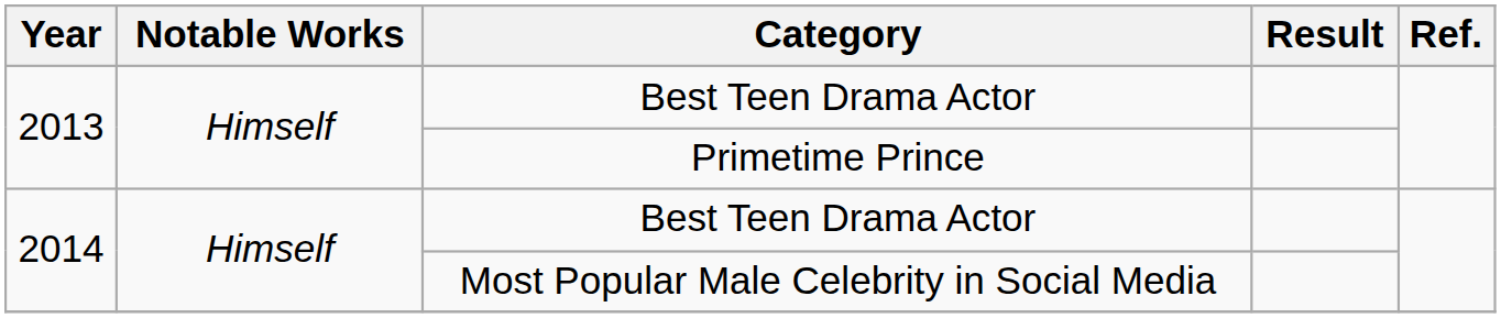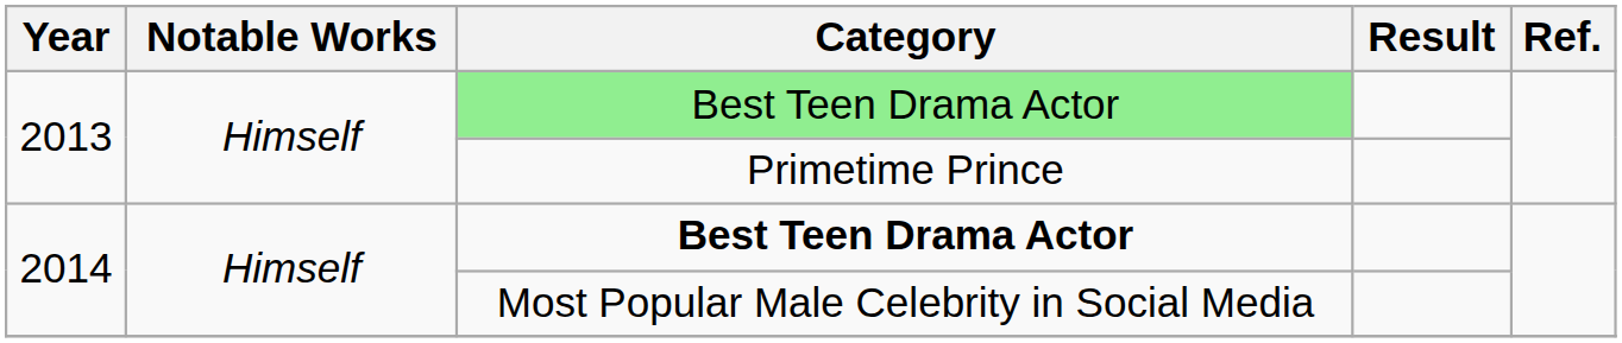2013 / Best Teen Drama Actor | Category: no background -> lightgreen background
2014 / Best Teen Drama Actor | Category: normal -> bold
